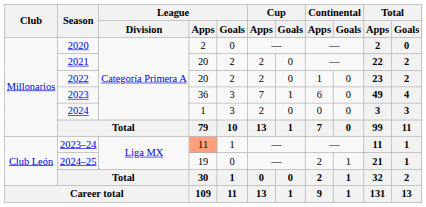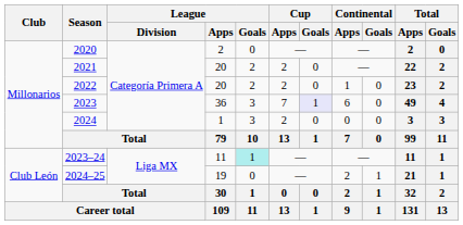2023 | Cup / Goals: no background -> lavender background
2023–24 | League / Apps: lightsalmon background -> no background
2023–24 | League / Goals: no background -> paleturquoise background
